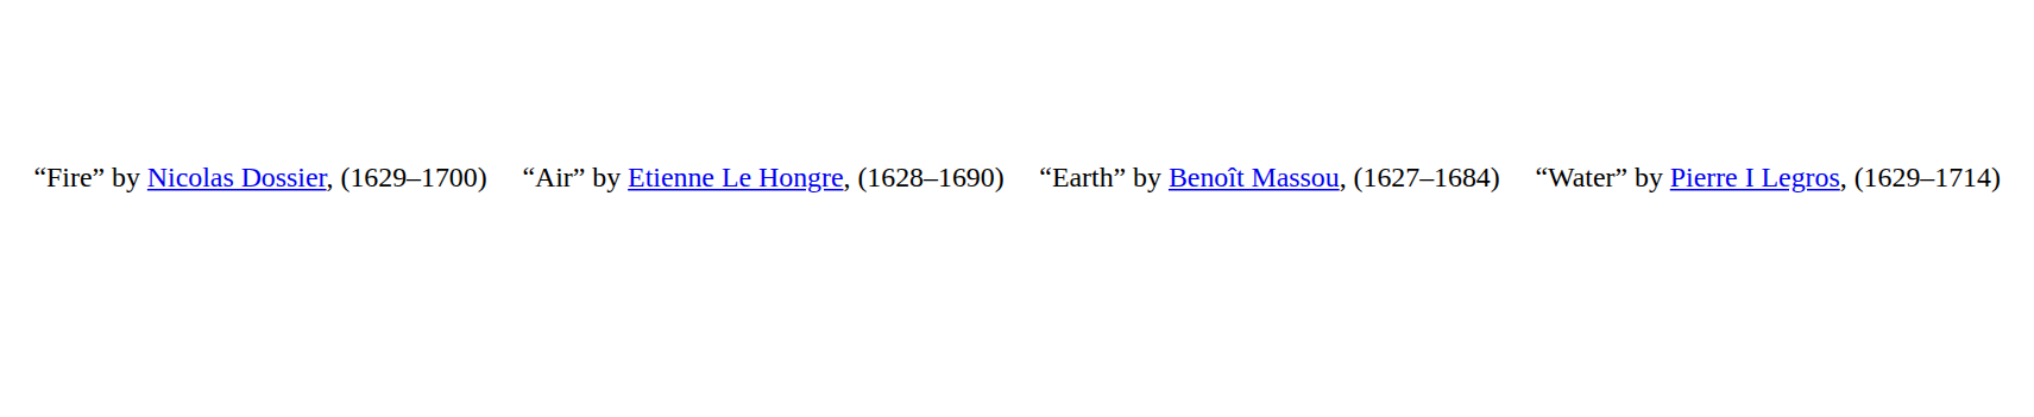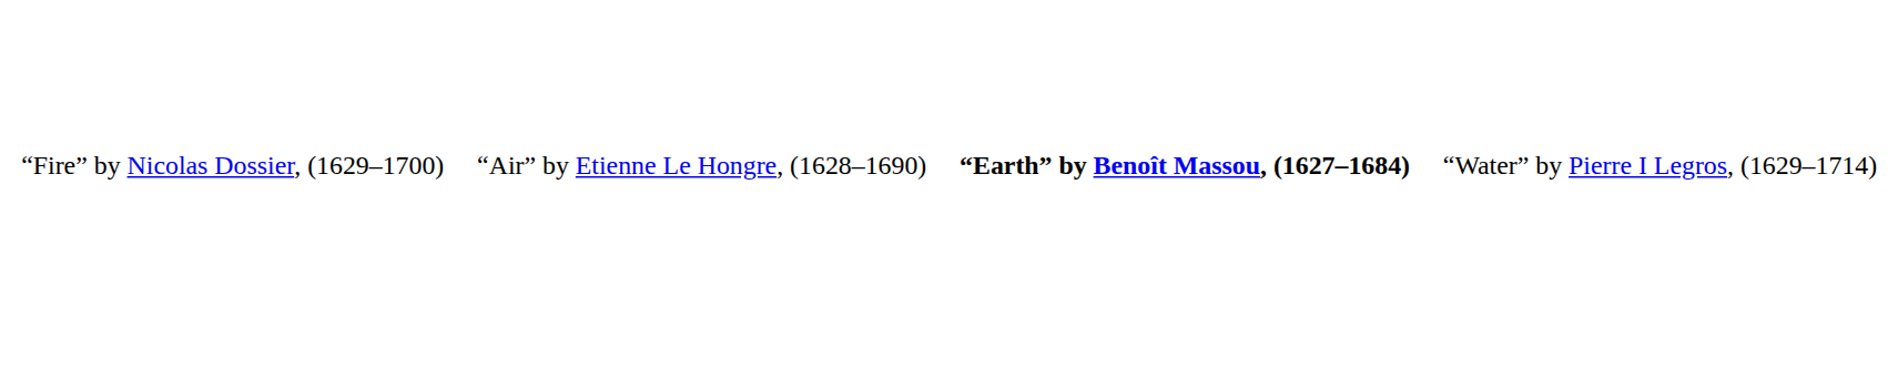“Fire” by Nicolas Dossier, (1629–1700) | column 3: normal -> bold
